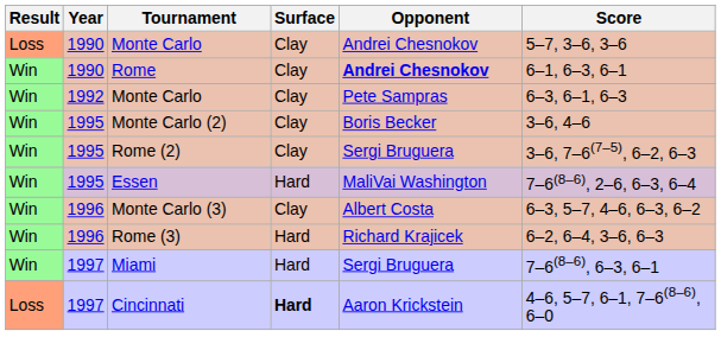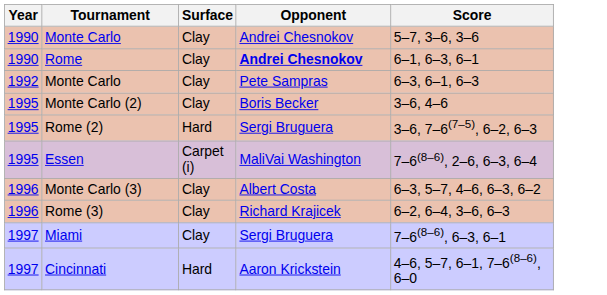- column: Result | Loss | Win | Win | Win | Win | Win | Win | Win | Win | Loss
Rome (2) | Surface: Clay -> Hard
Essen | Surface: Hard -> Carpet (i)
Rome (3) | Surface: Hard -> Clay
Miami | Surface: Hard -> Clay
Cincinnati | Surface: bold -> normal
